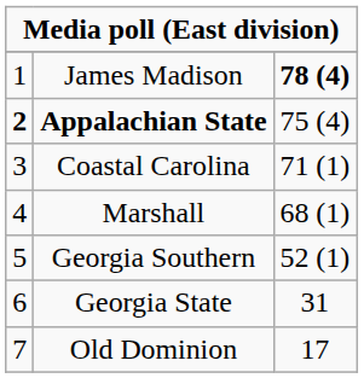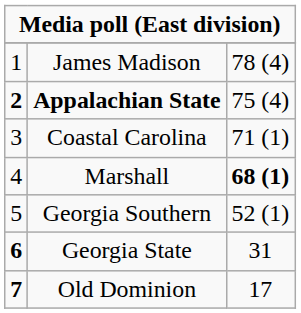James Madison | column 3: bold -> normal
Marshall | column 3: normal -> bold
Georgia State | column 1: normal -> bold
Old Dominion | column 1: normal -> bold
